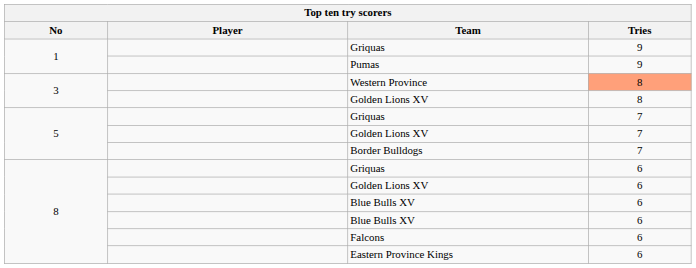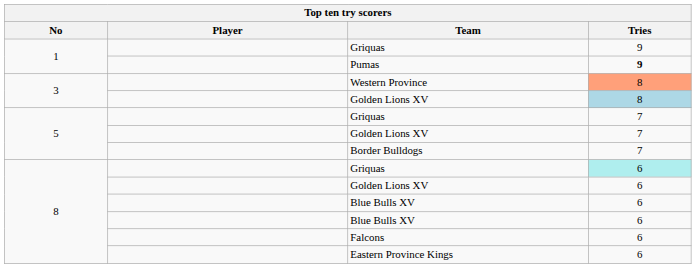Pumas | Tries: normal -> bold
3 / Golden Lions XV | Tries: no background -> lightblue background
8 / Griquas | Tries: no background -> paleturquoise background
